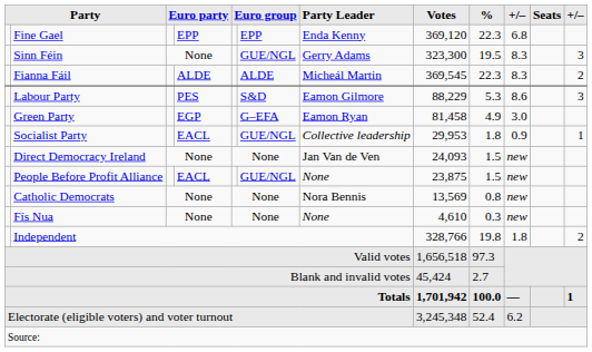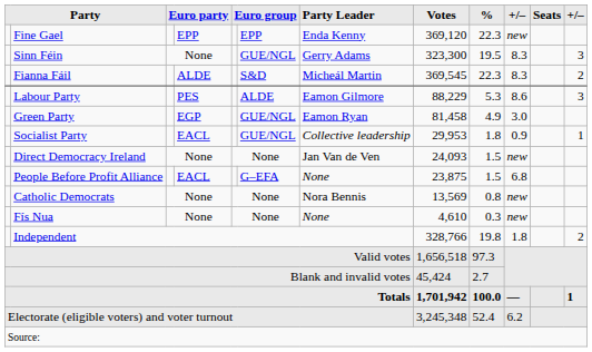Fine Gael | column 10: 6.8 -> new
Fianna Fáil | column 6: ALDE -> S&D
Labour Party | column 6: S&D -> ALDE
Green Party | column 6: G–EFA -> GUE/NGL
People Before Profit Alliance | column 6: GUE/NGL -> G–EFA
People Before Profit Alliance | column 10: new -> 6.8
